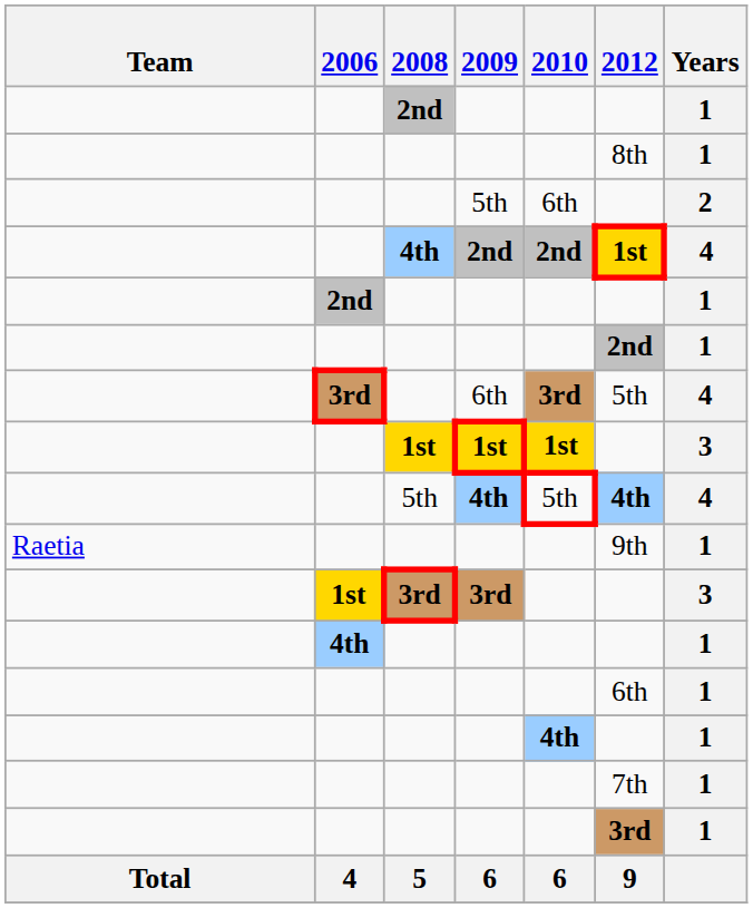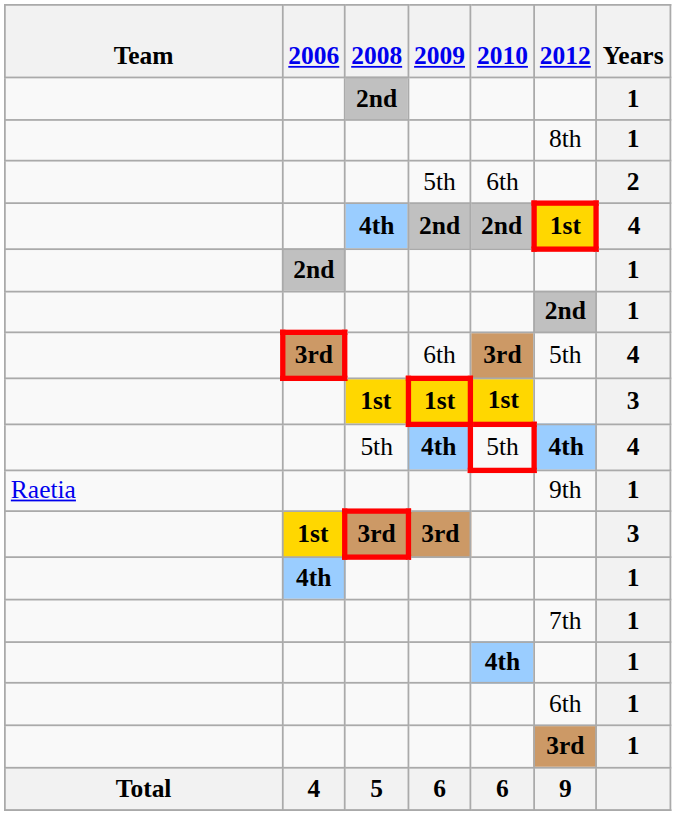row 14 | 2012: 6th -> 7th
row 16 | 2012: 7th -> 6th
